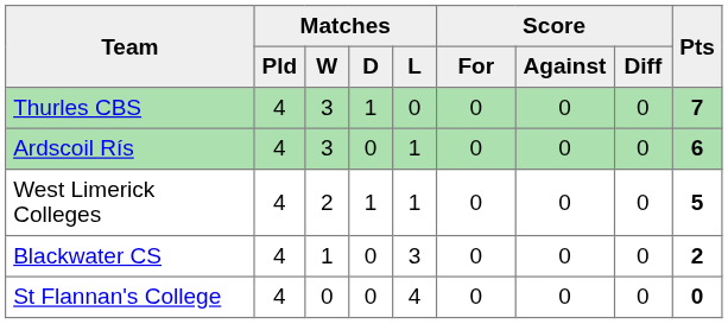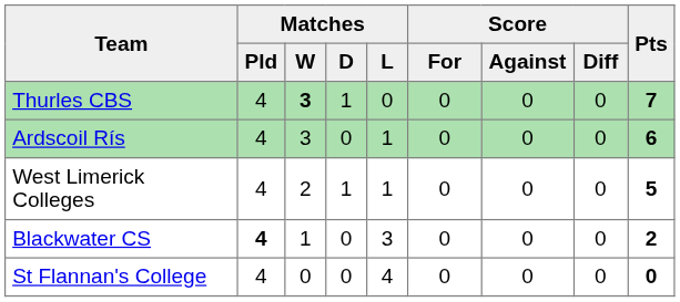Thurles CBS | Matches / W: normal -> bold
Blackwater CS | Matches / Pld: normal -> bold
